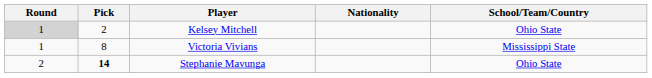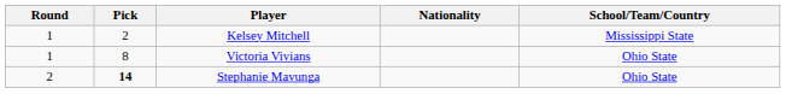Kelsey Mitchell | Round: lightgrey background -> no background
Kelsey Mitchell | School/Team/Country: Ohio State -> Mississippi State
Victoria Vivians | School/Team/Country: Mississippi State -> Ohio State
